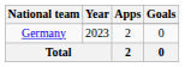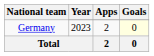2023 | Goals: no background -> lightyellow background
